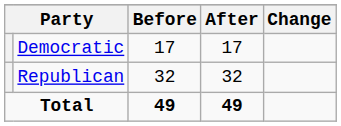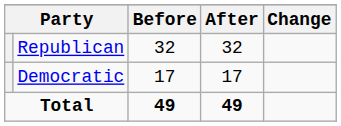rows swapped: Republican <-> Democratic
